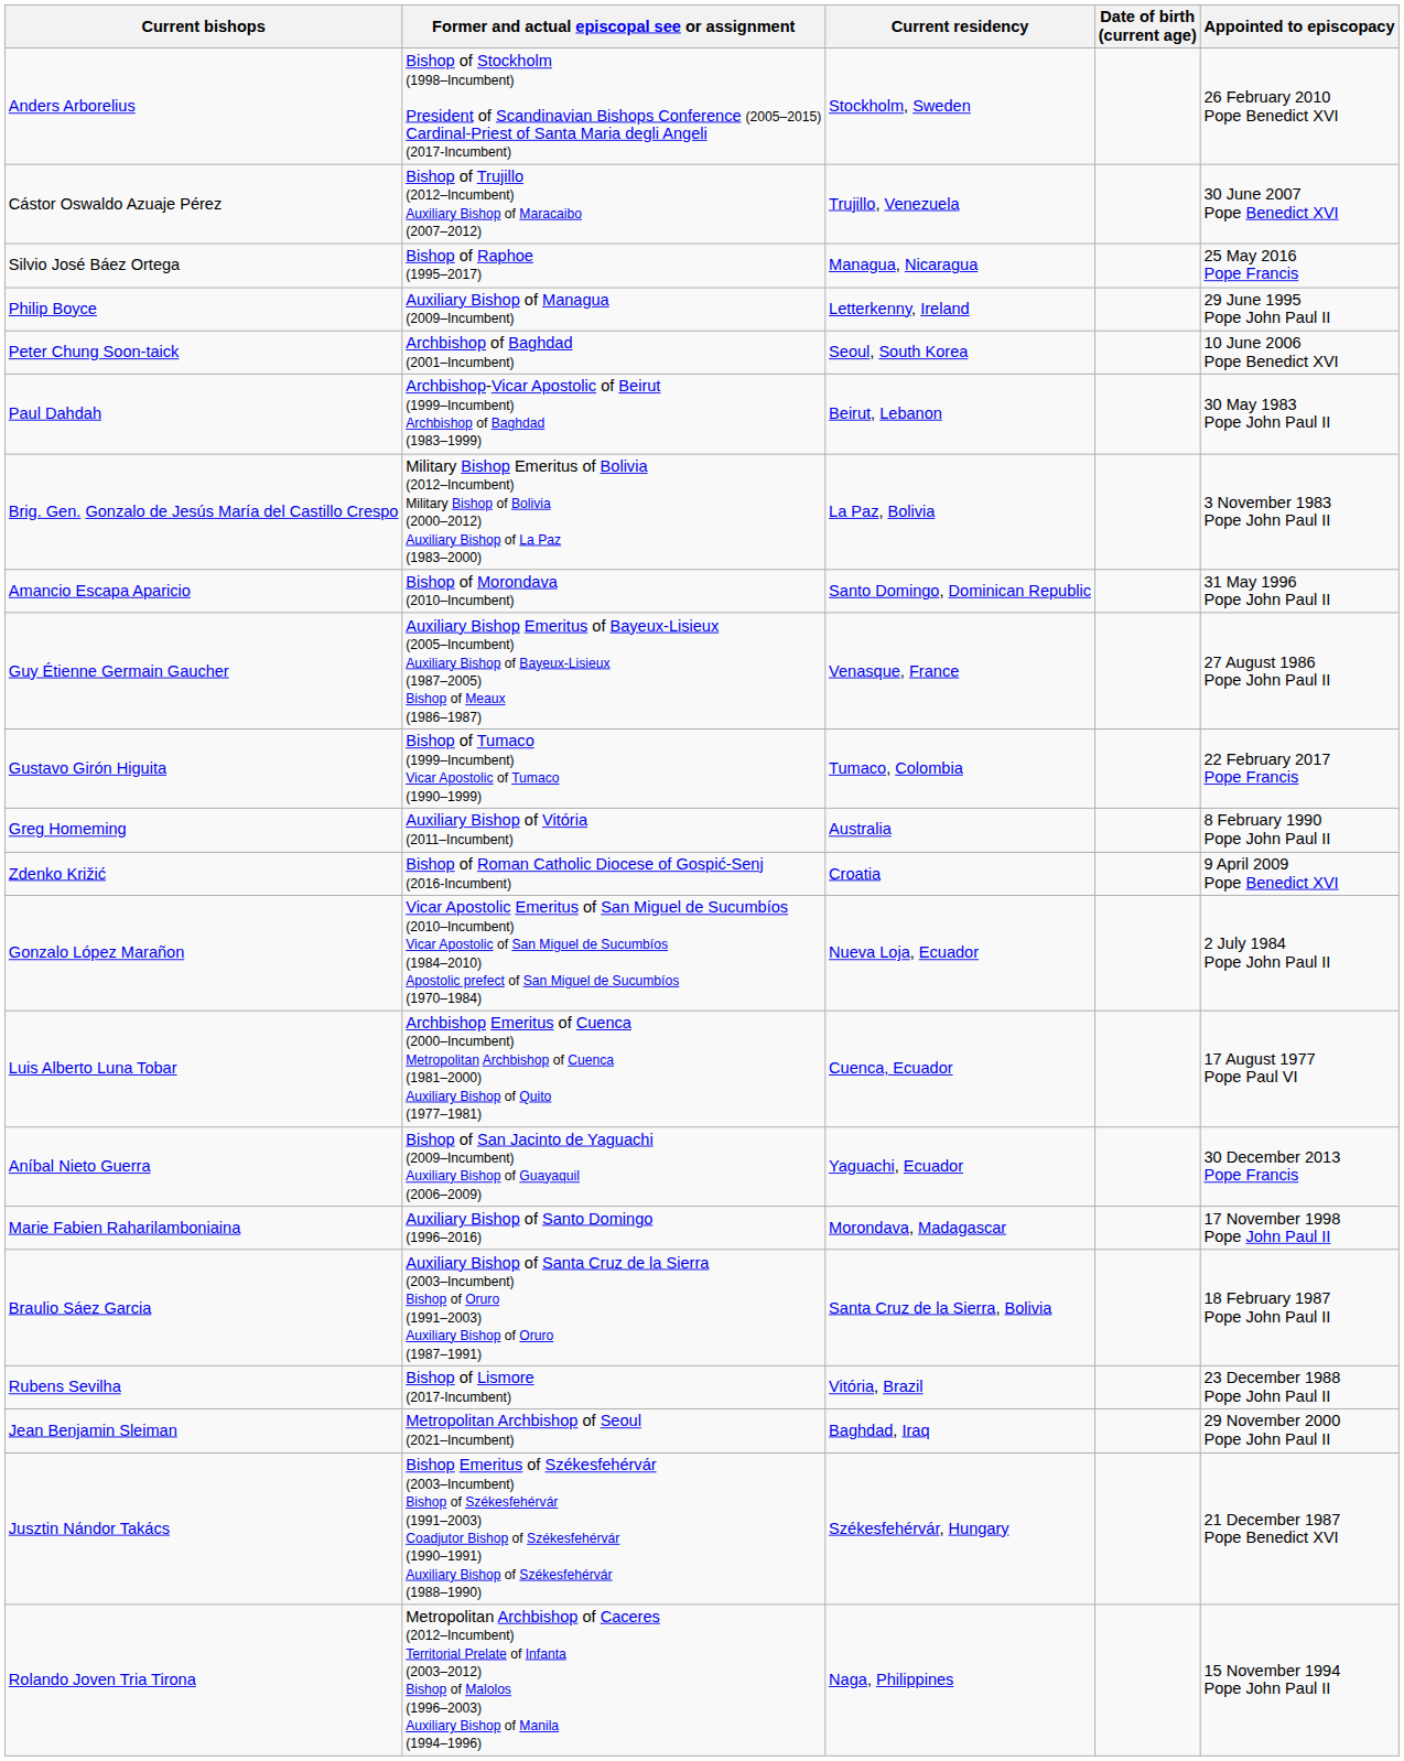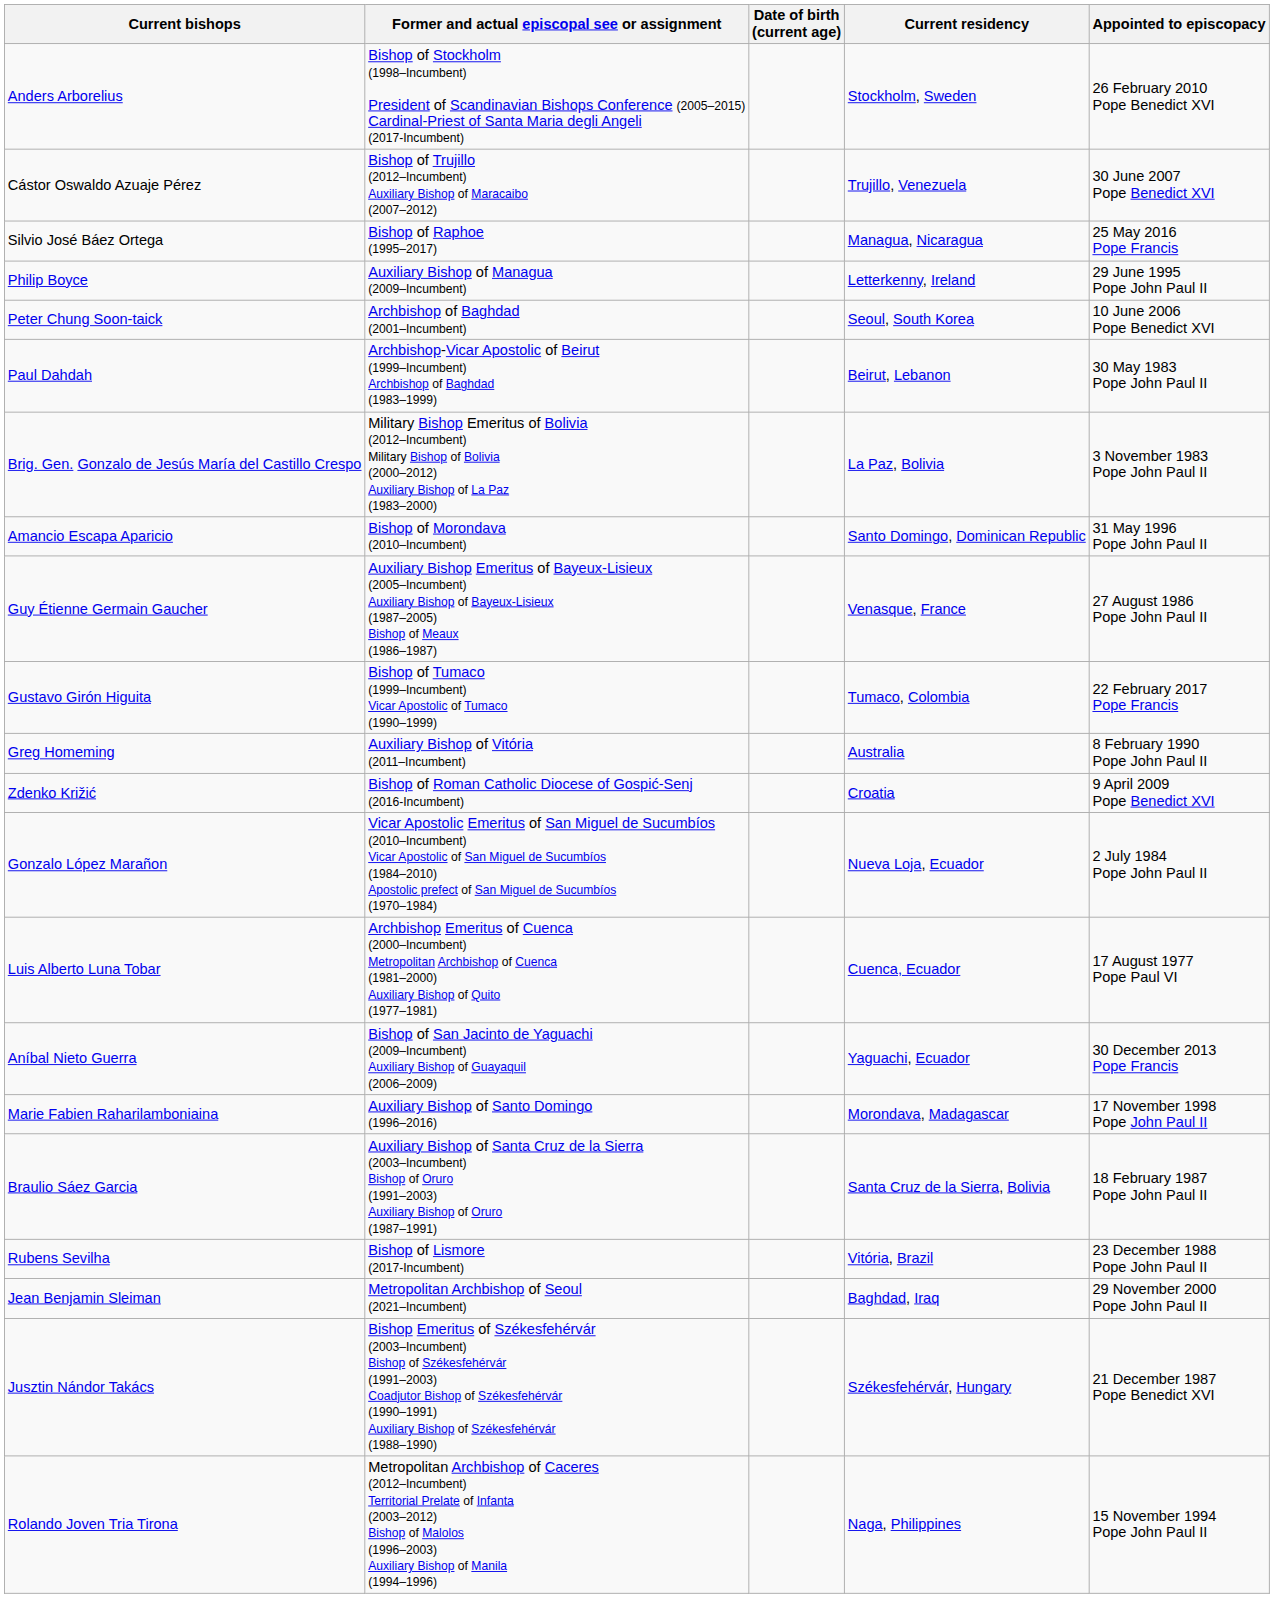columns swapped: Current residency <-> Date of birth (current age)
